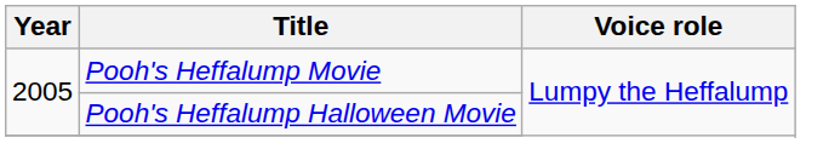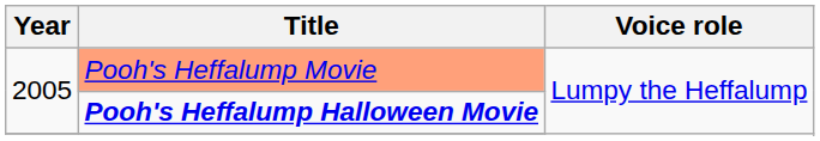Pooh's Heffalump Movie | Title: no background -> lightsalmon background
Pooh's Heffalump Halloween Movie | Title: normal -> bold
